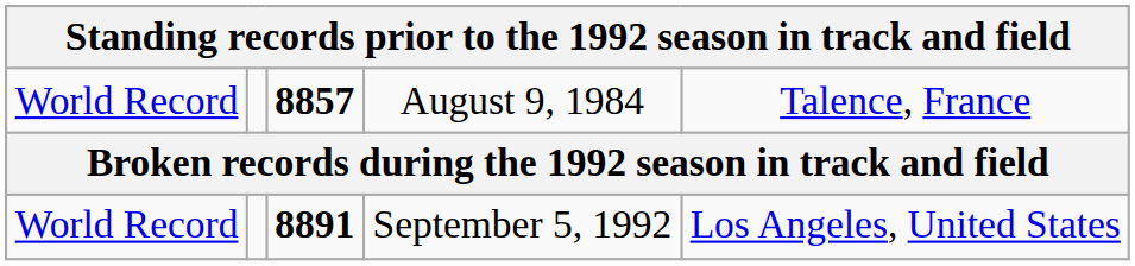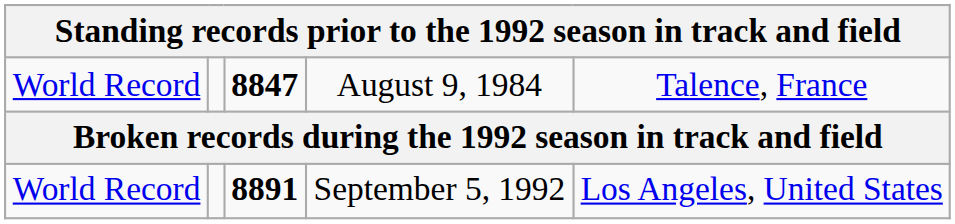August 9, 1984 | column 3: 8857 -> 8847
